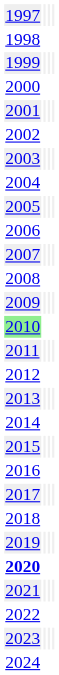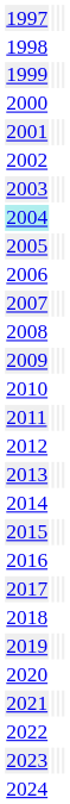2004 | column 1: no background -> paleturquoise background
2010 | column 1: lightgreen background -> no background
2020 | column 1: bold -> normal
